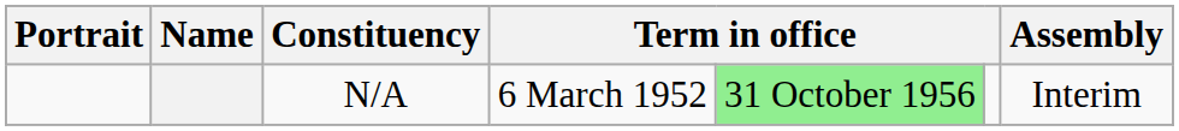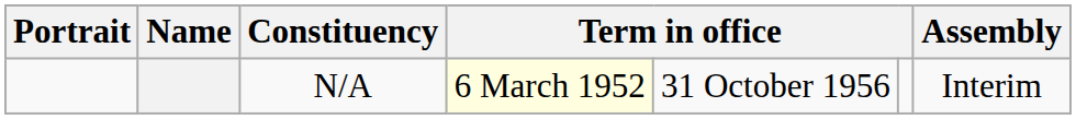N/A | column 4: no background -> lightyellow background
N/A | column 5: lightgreen background -> no background
